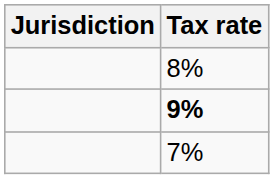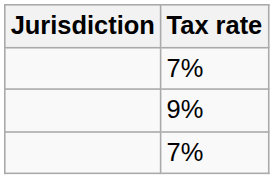row 2 | Tax rate: 8% -> 7%
row 3 | Tax rate: bold -> normal
